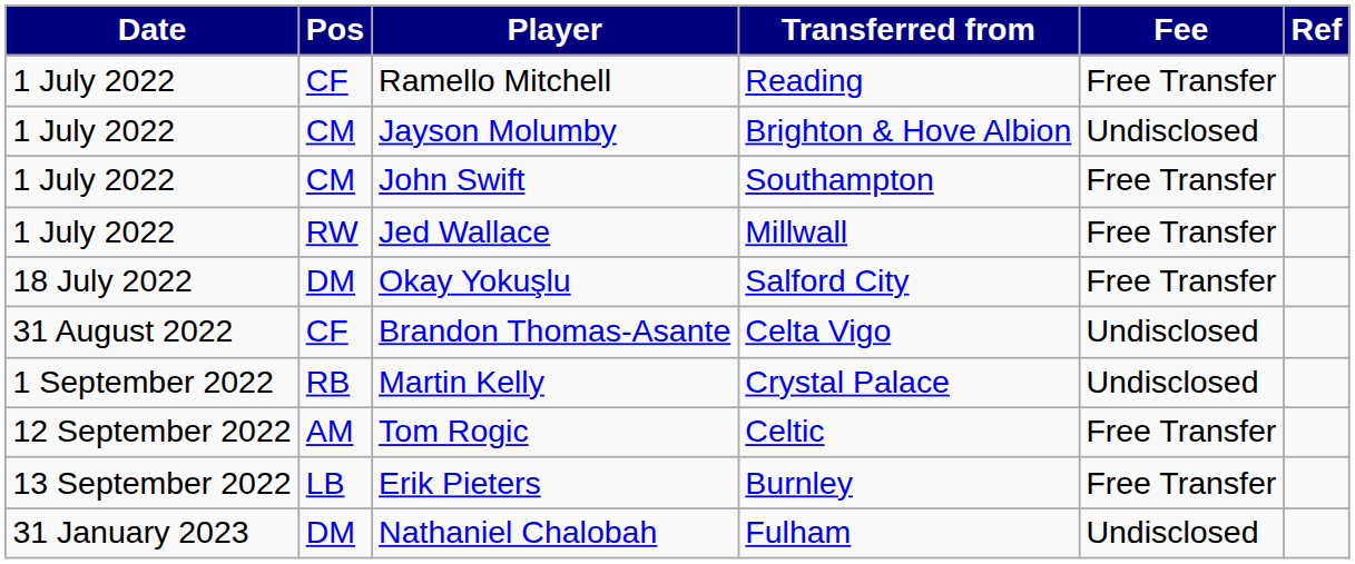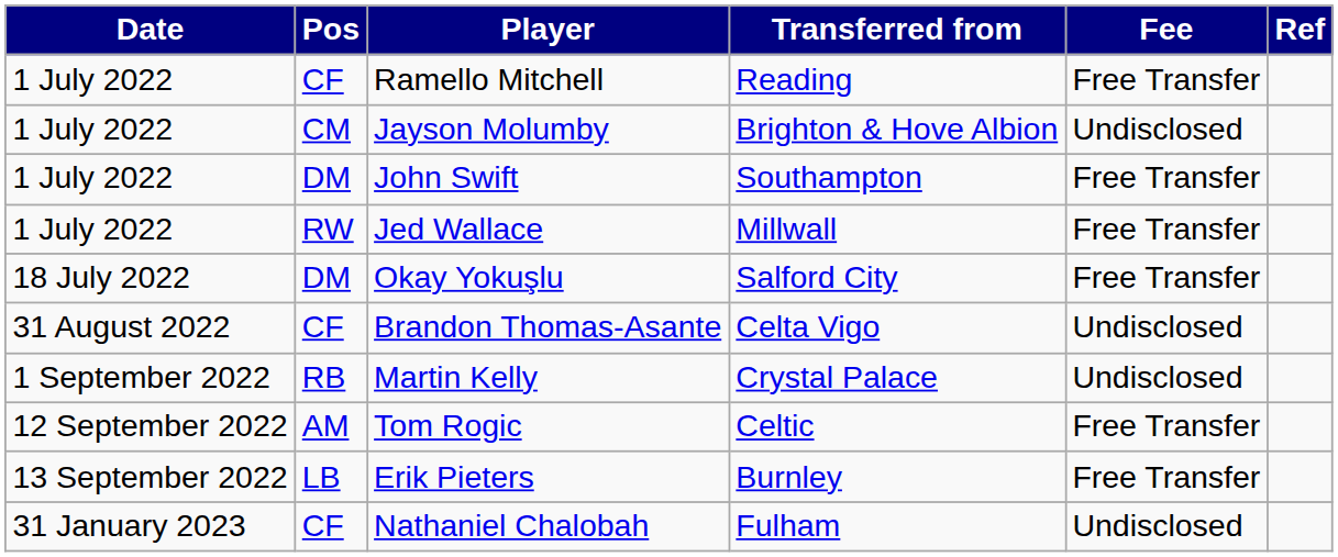John Swift | Pos: CM -> DM
Nathaniel Chalobah | Pos: DM -> CF
